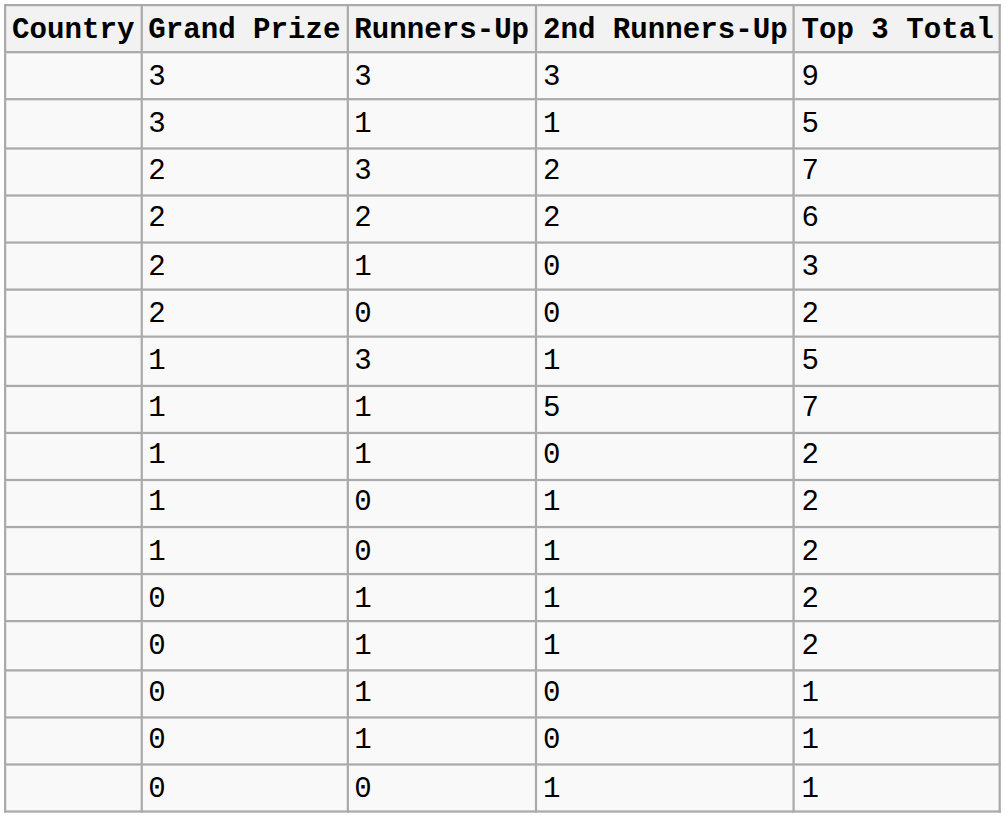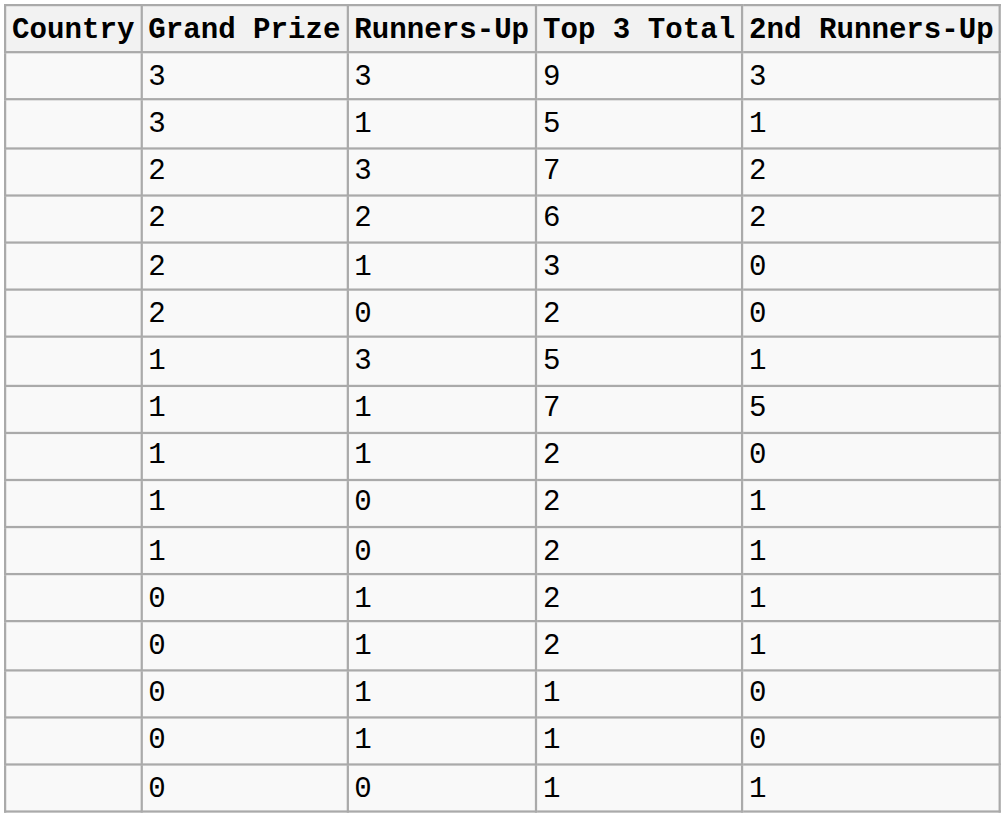columns swapped: 2nd Runners-Up <-> Top 3 Total
